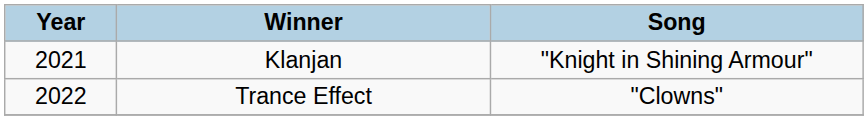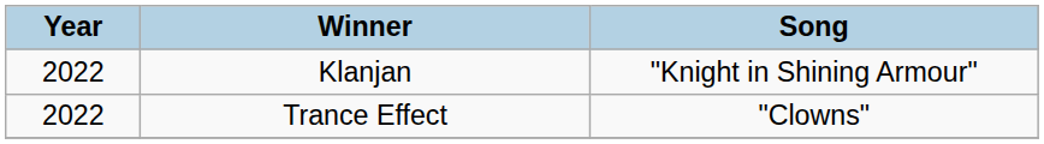Klanjan | Year: 2021 -> 2022
